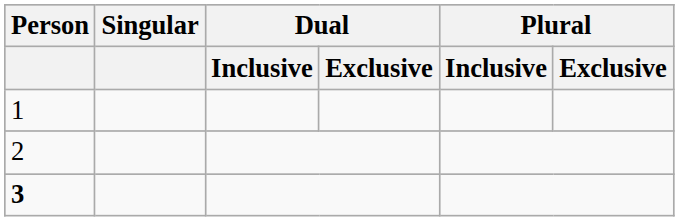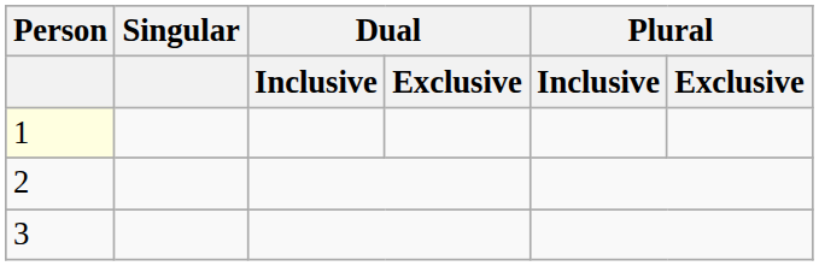1 | Person: no background -> lightyellow background
3 | Person: bold -> normal
